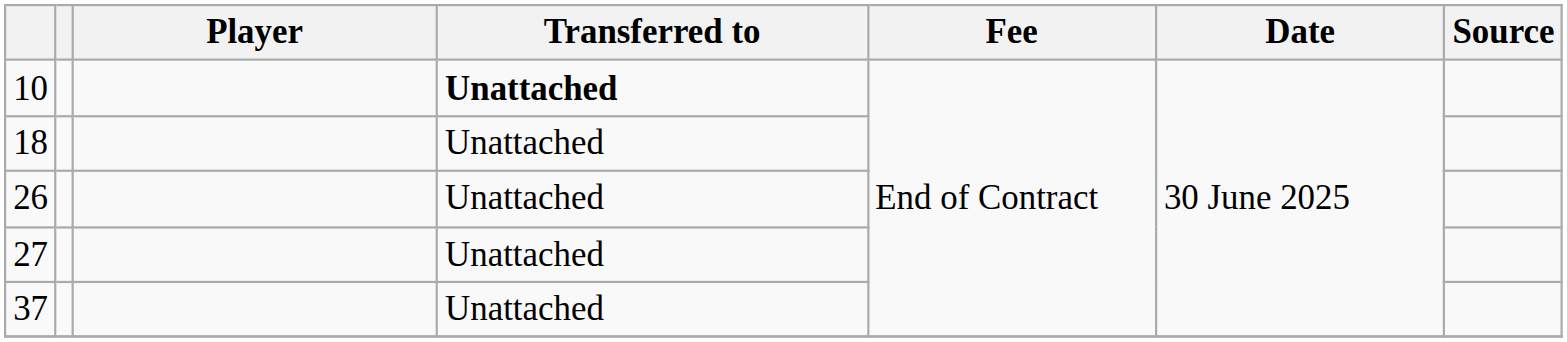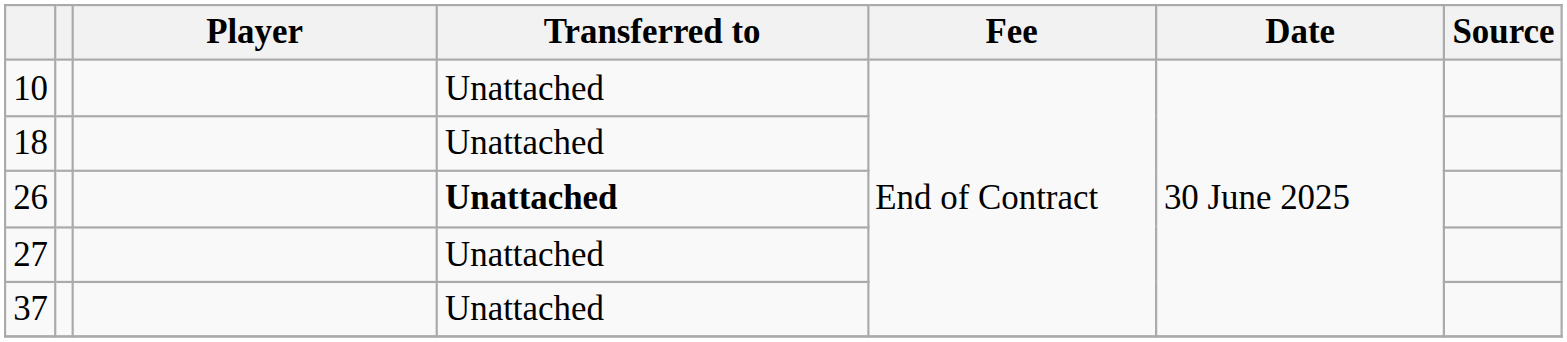10 | Transferred to: bold -> normal
26 | Transferred to: normal -> bold
